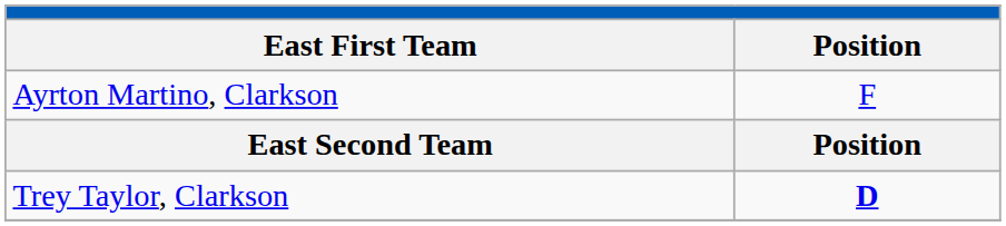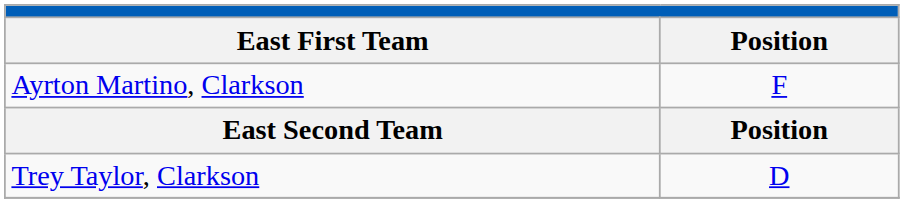Trey Taylor, Clarkson | Position: bold -> normal
